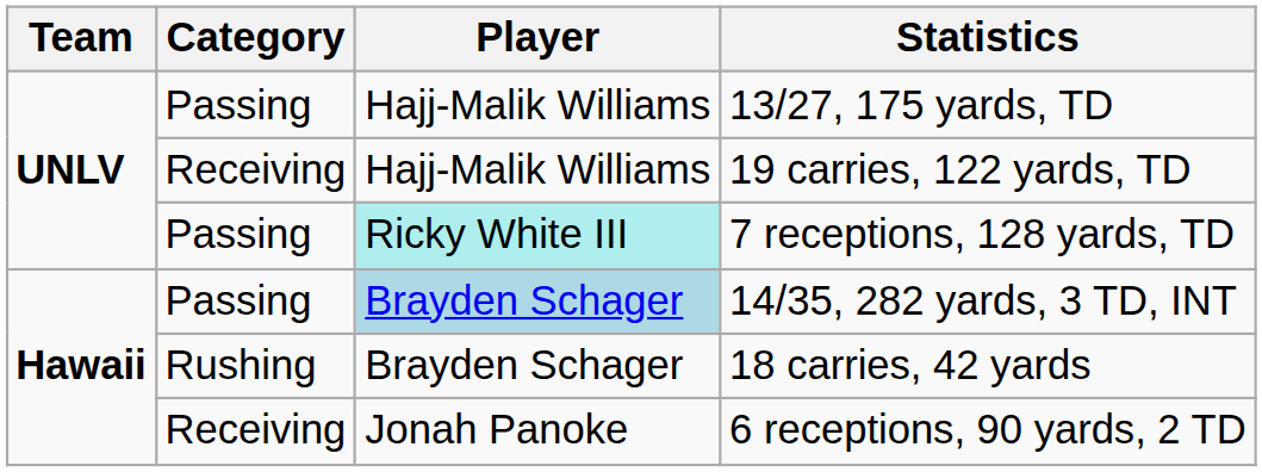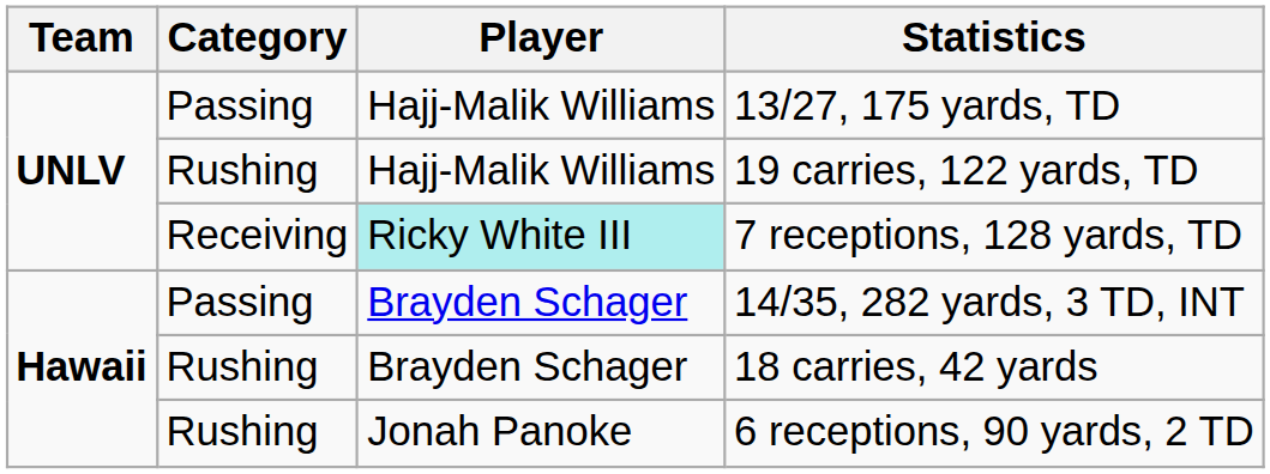19 carries, 122 yards, TD | Category: Receiving -> Rushing
7 receptions, 128 yards, TD | Category: Passing -> Receiving
14/35, 282 yards, 3 TD, INT | Player: lightblue background -> no background
6 receptions, 90 yards, 2 TD | Category: Receiving -> Rushing
